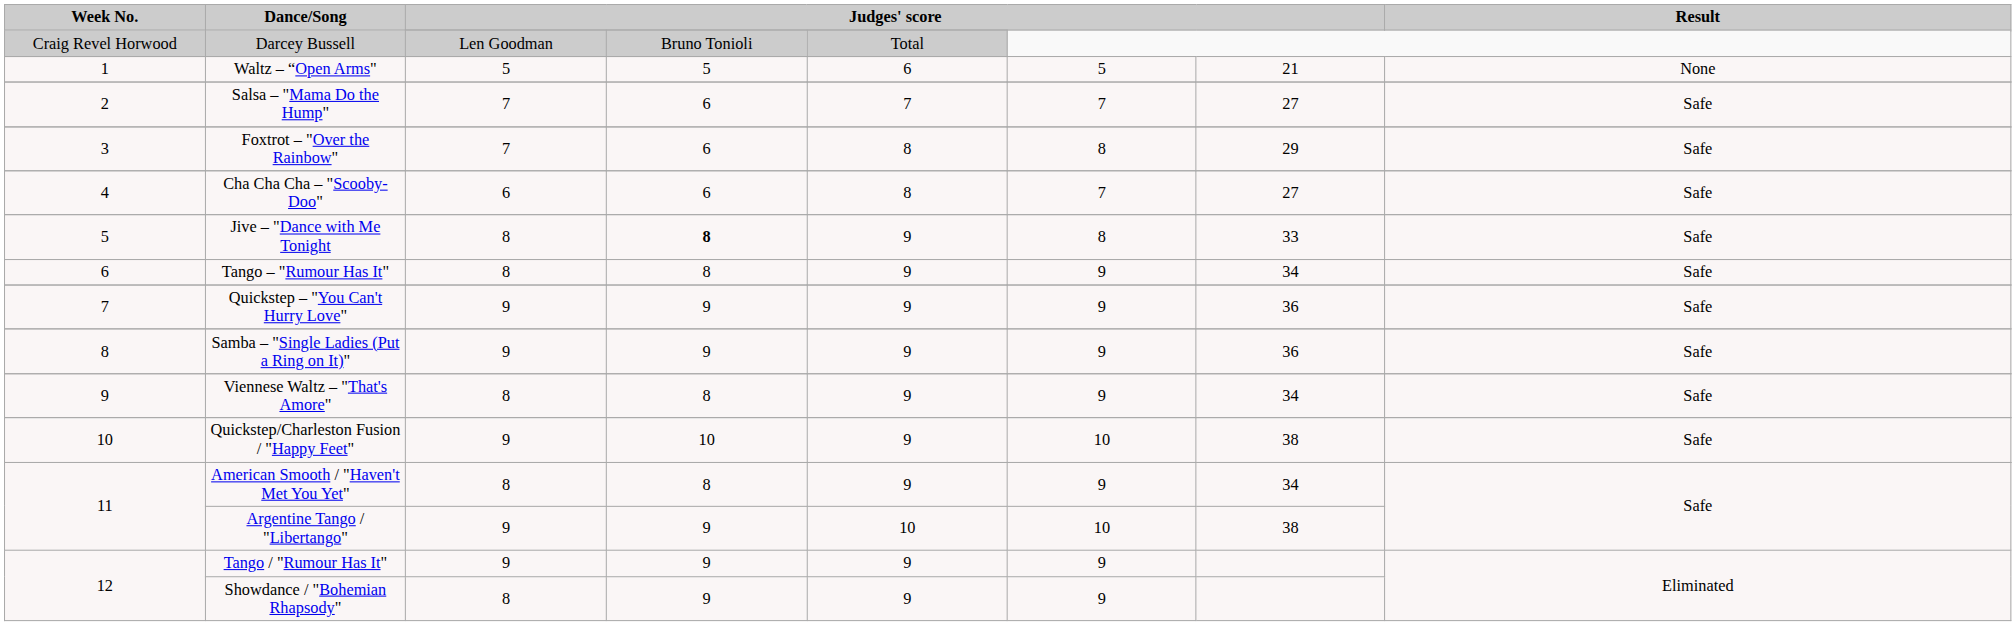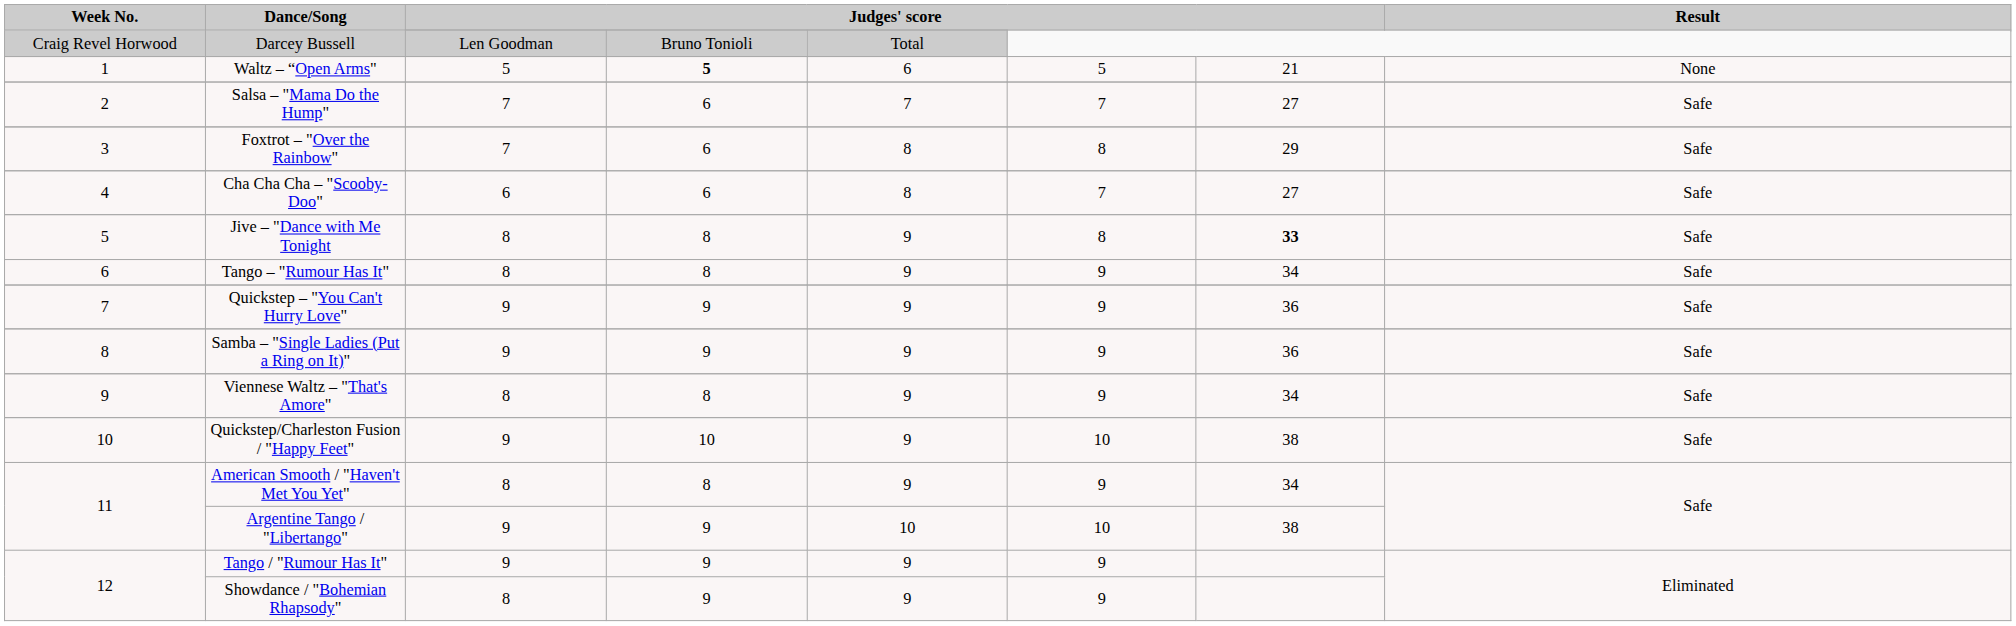Waltz – “Open Arms" | column 4: normal -> bold
Jive – "Dance with Me Tonight | column 4: bold -> normal
Jive – "Dance with Me Tonight | column 7: normal -> bold
